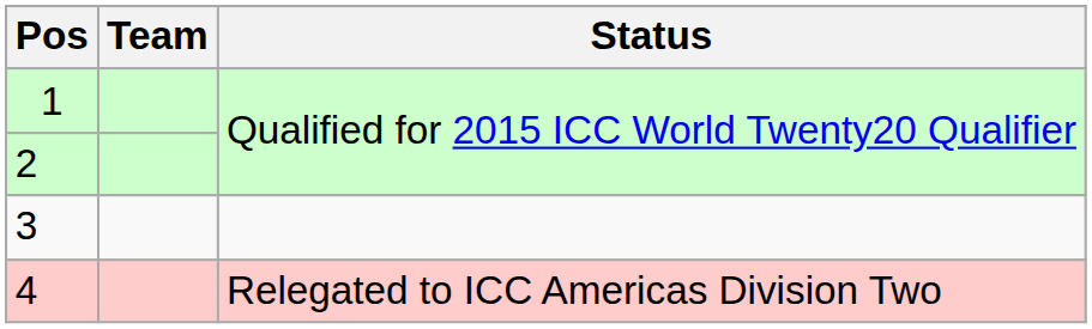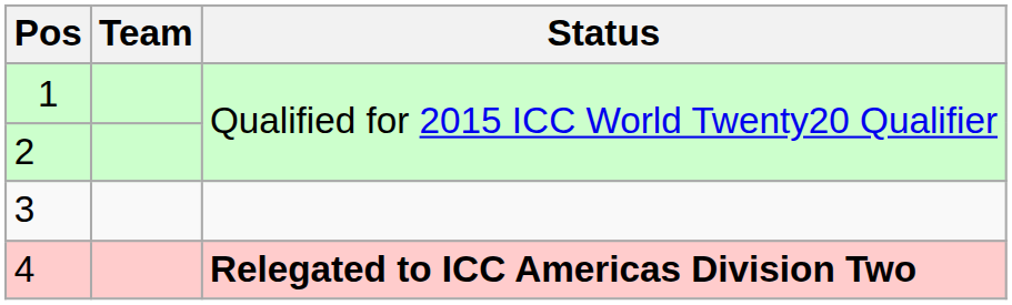4 | Status: normal -> bold
